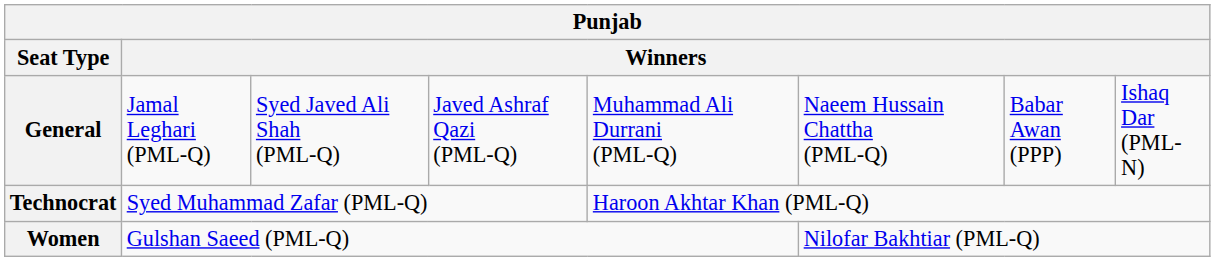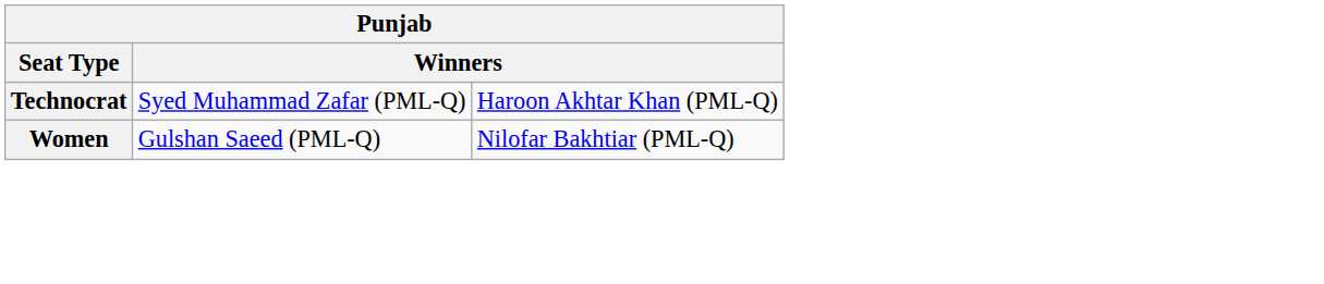- row: General | Jamal Leghari (PML-Q) | Syed Javed Ali Shah (PML-Q) | Javed Ashraf Qazi (PML-Q) | Muhammad Ali Durrani (PML-Q) | Naeem Hussain Chattha (PML-Q) | Babar Awan (PPP) | Ishaq Dar (PML-N)
